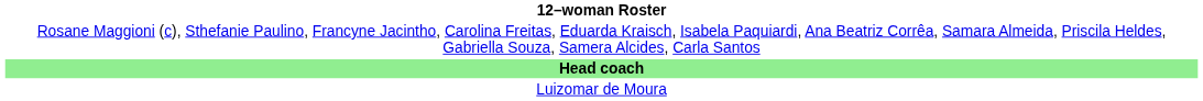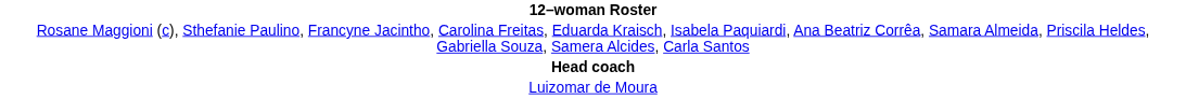row 3 | column 1: lightgreen background -> no background
